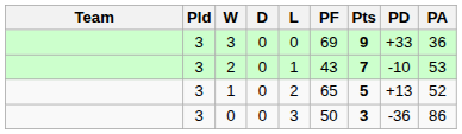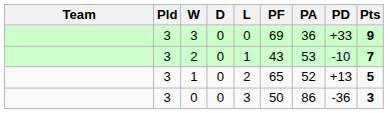columns swapped: PA <-> Pts
